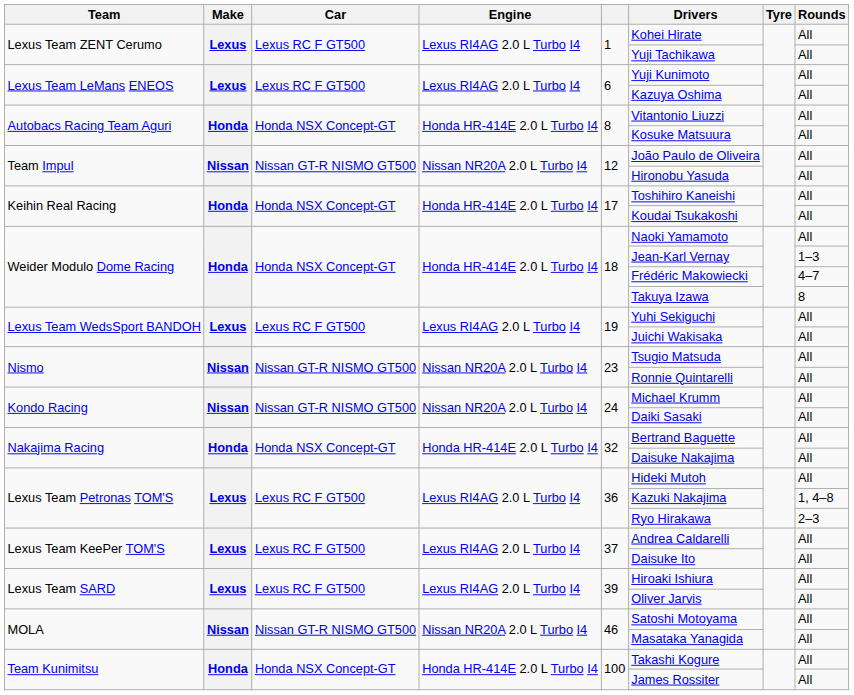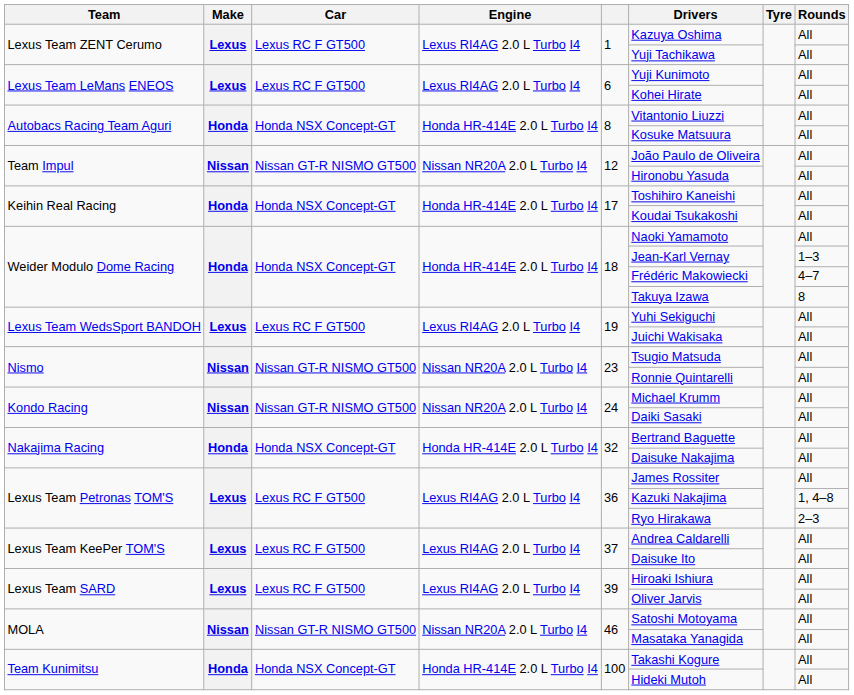row 2 | Drivers: Kohei Hirate -> Kazuya Oshima
row 5 | Drivers: Kazuya Oshima -> Kohei Hirate
row 24 | Drivers: Hideki Mutoh -> James Rossiter
row 34 | Drivers: James Rossiter -> Hideki Mutoh
